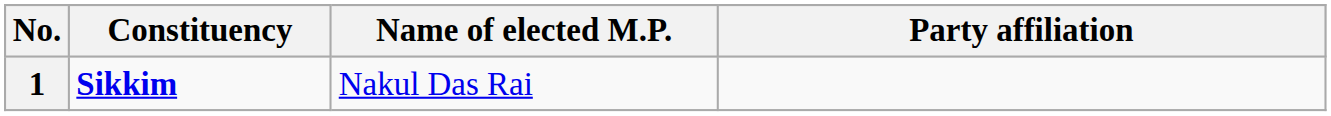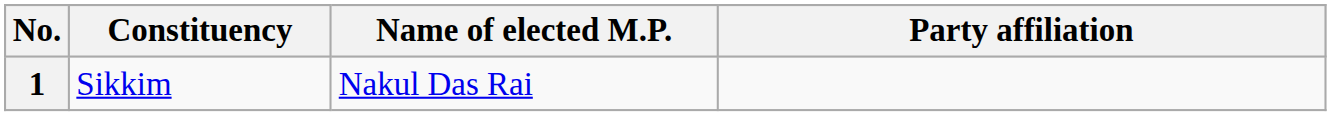1 | Constituency: bold -> normal
